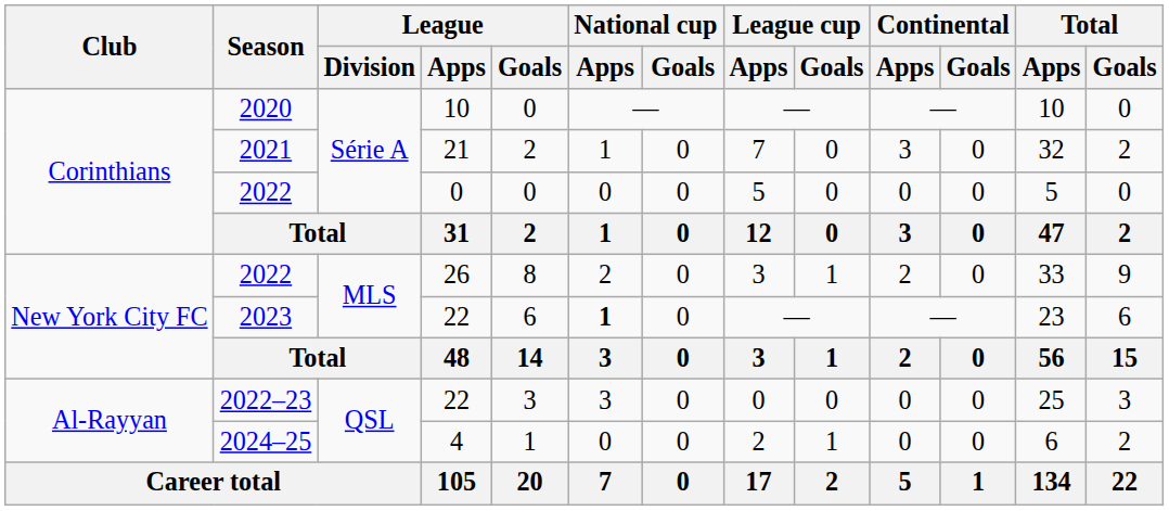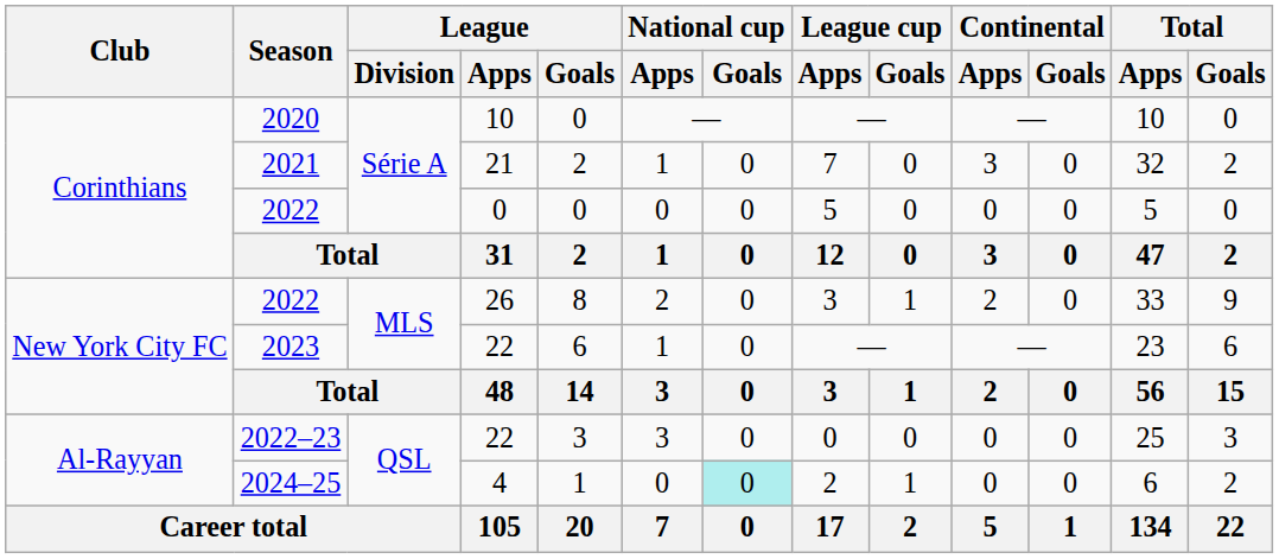2023 | National cup / Apps: bold -> normal
2024–25 | National cup / Goals: no background -> paleturquoise background
